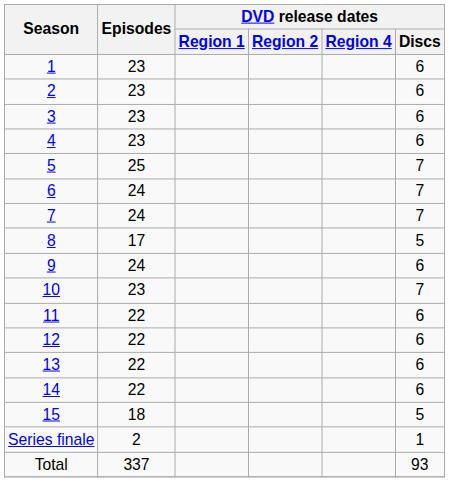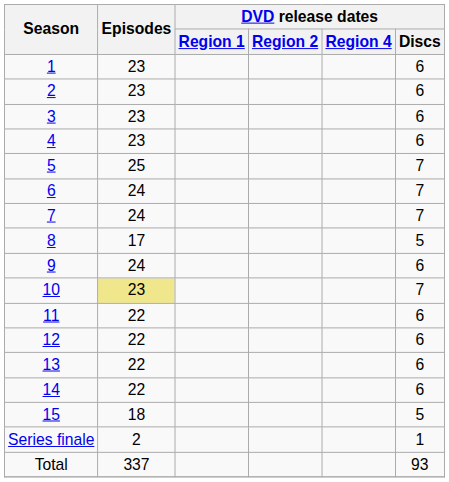10 | Episodes: no background -> khaki background
